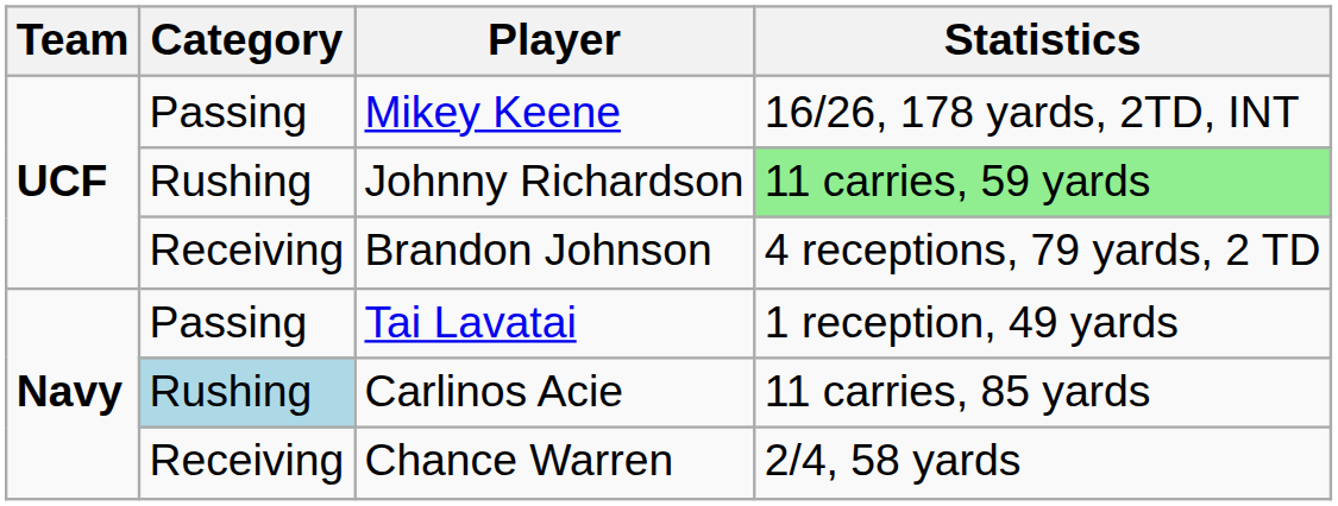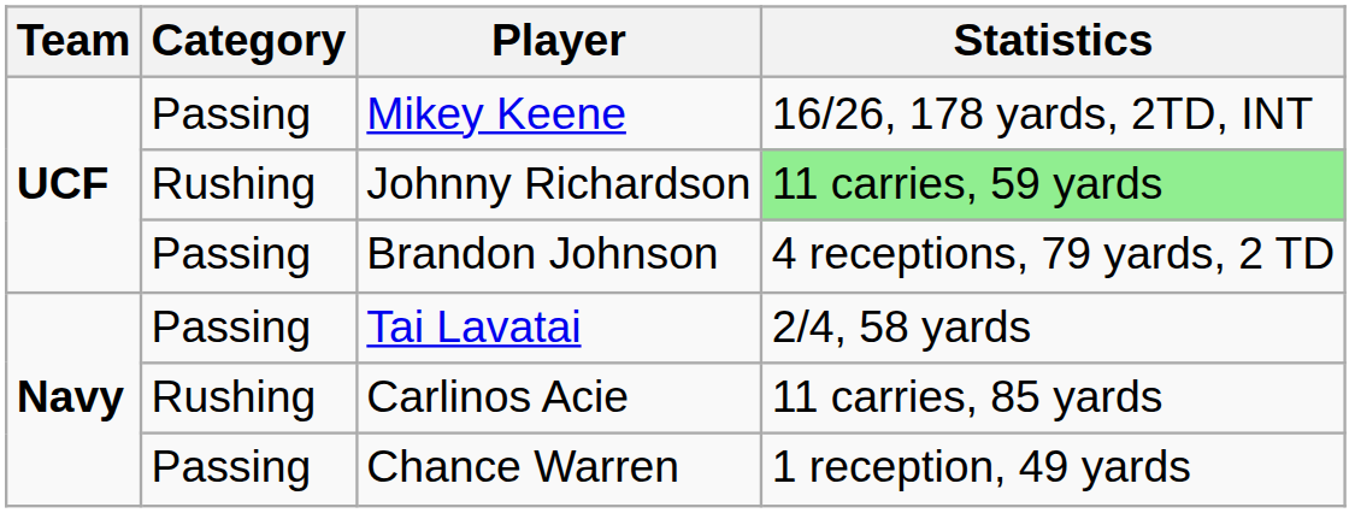Brandon Johnson | Category: Receiving -> Passing
Tai Lavatai | Statistics: 1 reception, 49 yards -> 2/4, 58 yards
Carlinos Acie | Category: lightblue background -> no background
Chance Warren | Category: Receiving -> Passing
Chance Warren | Statistics: 2/4, 58 yards -> 1 reception, 49 yards
